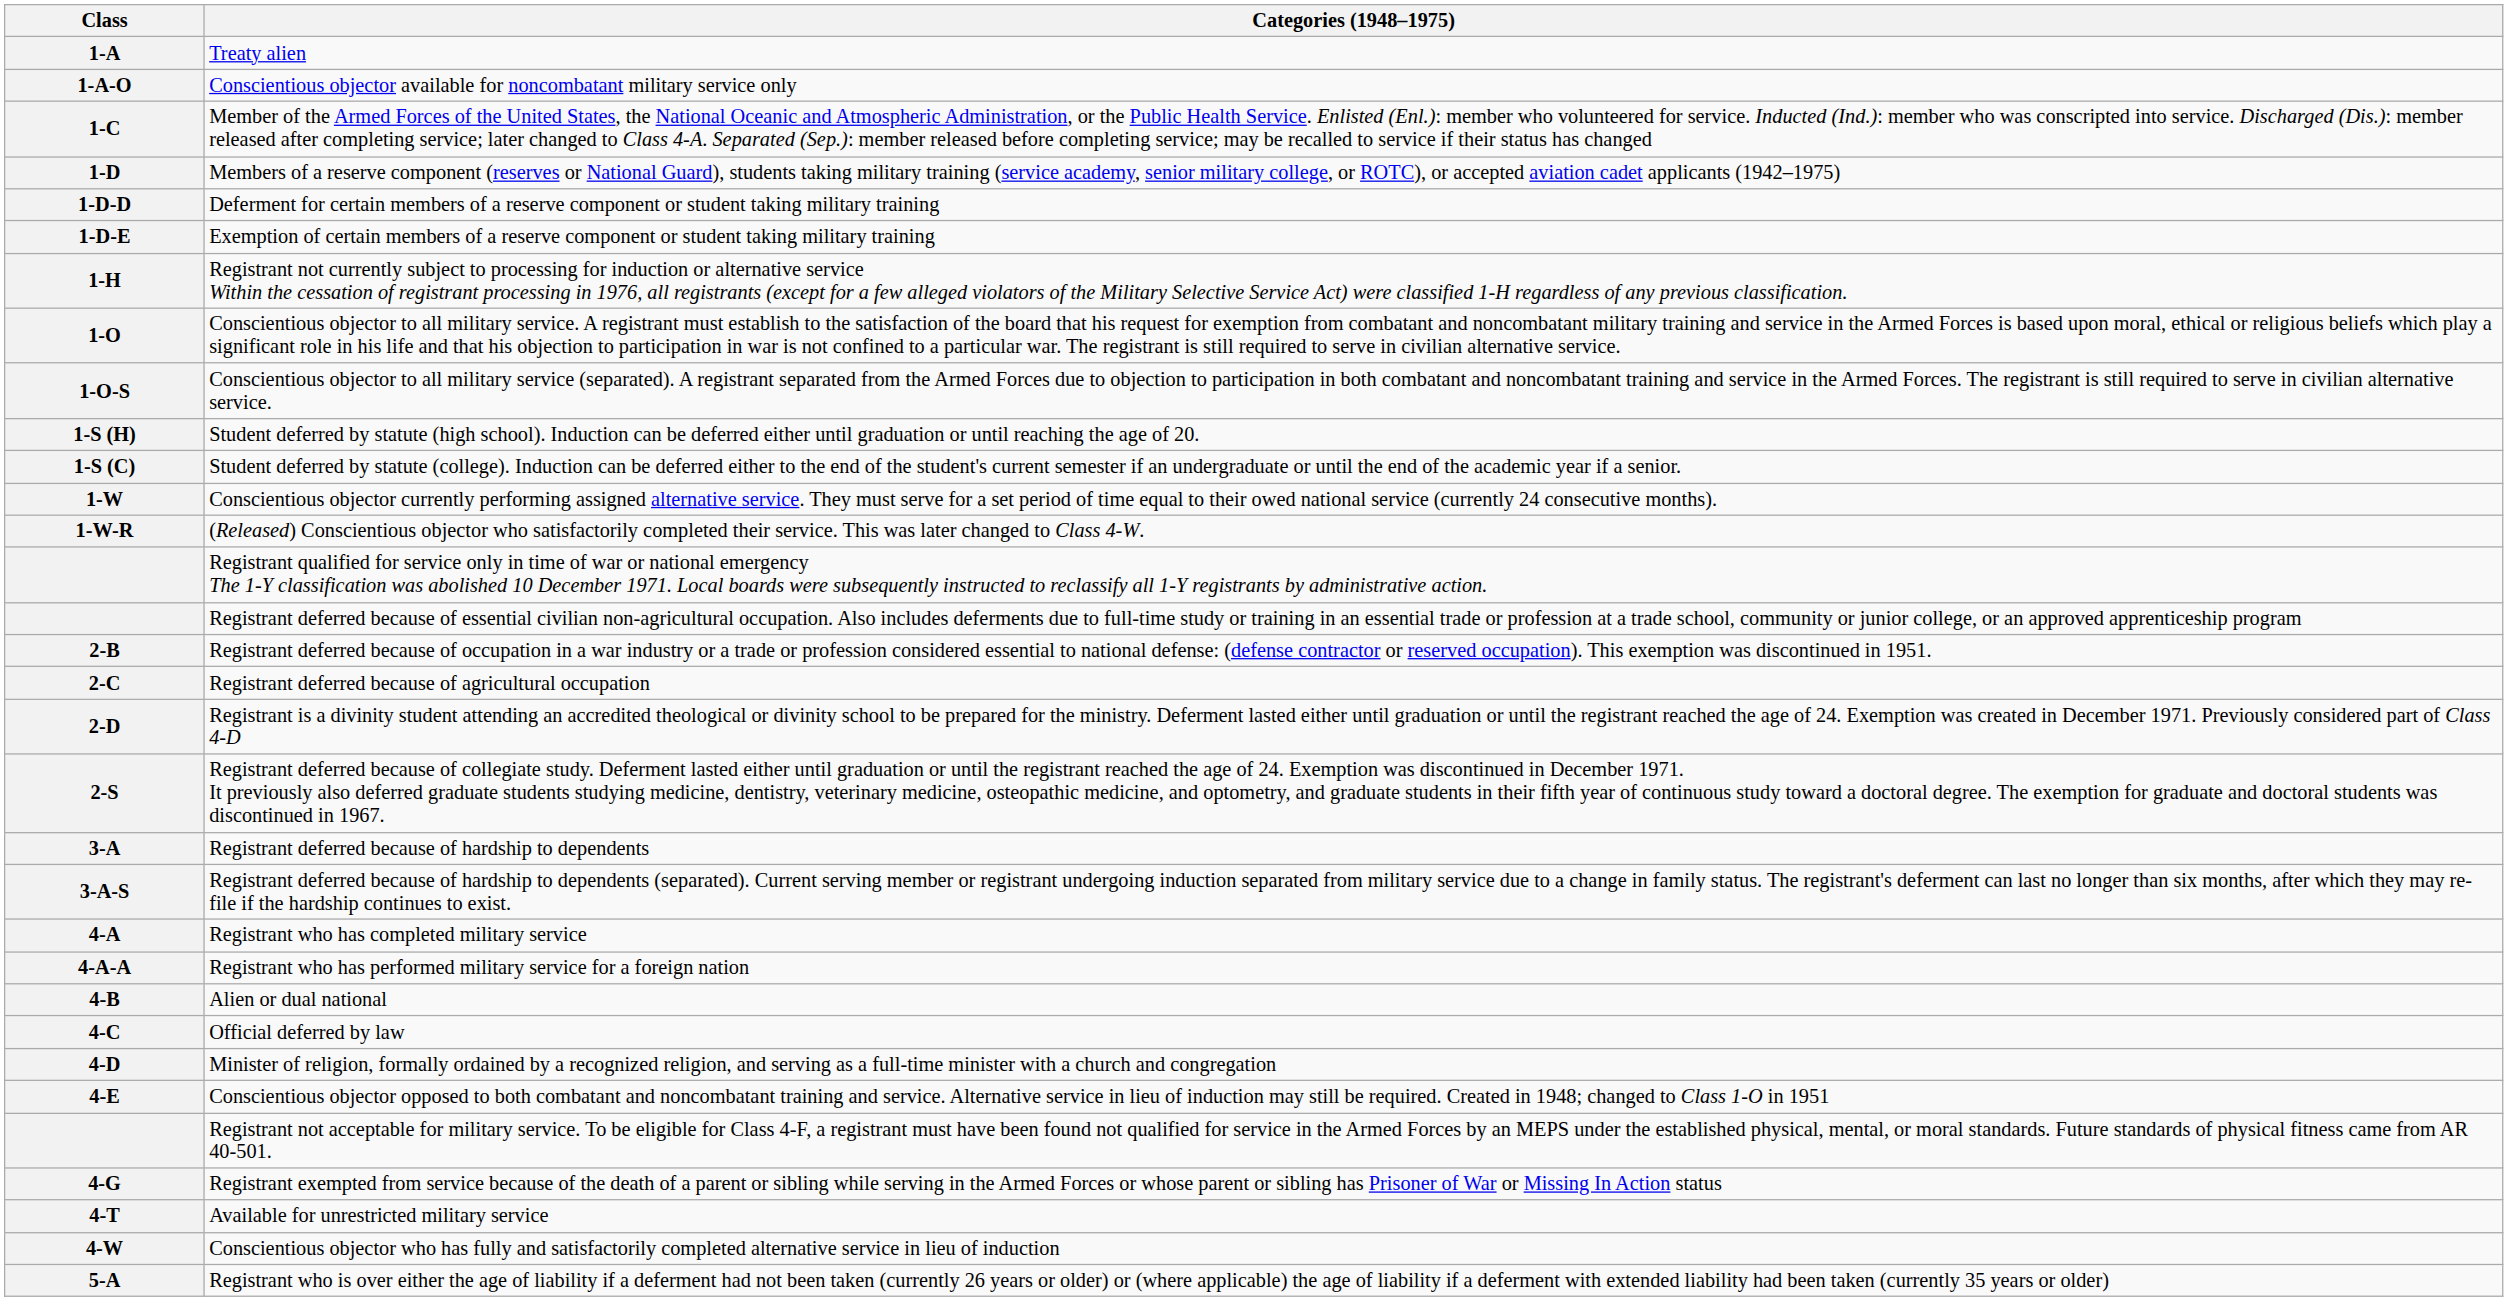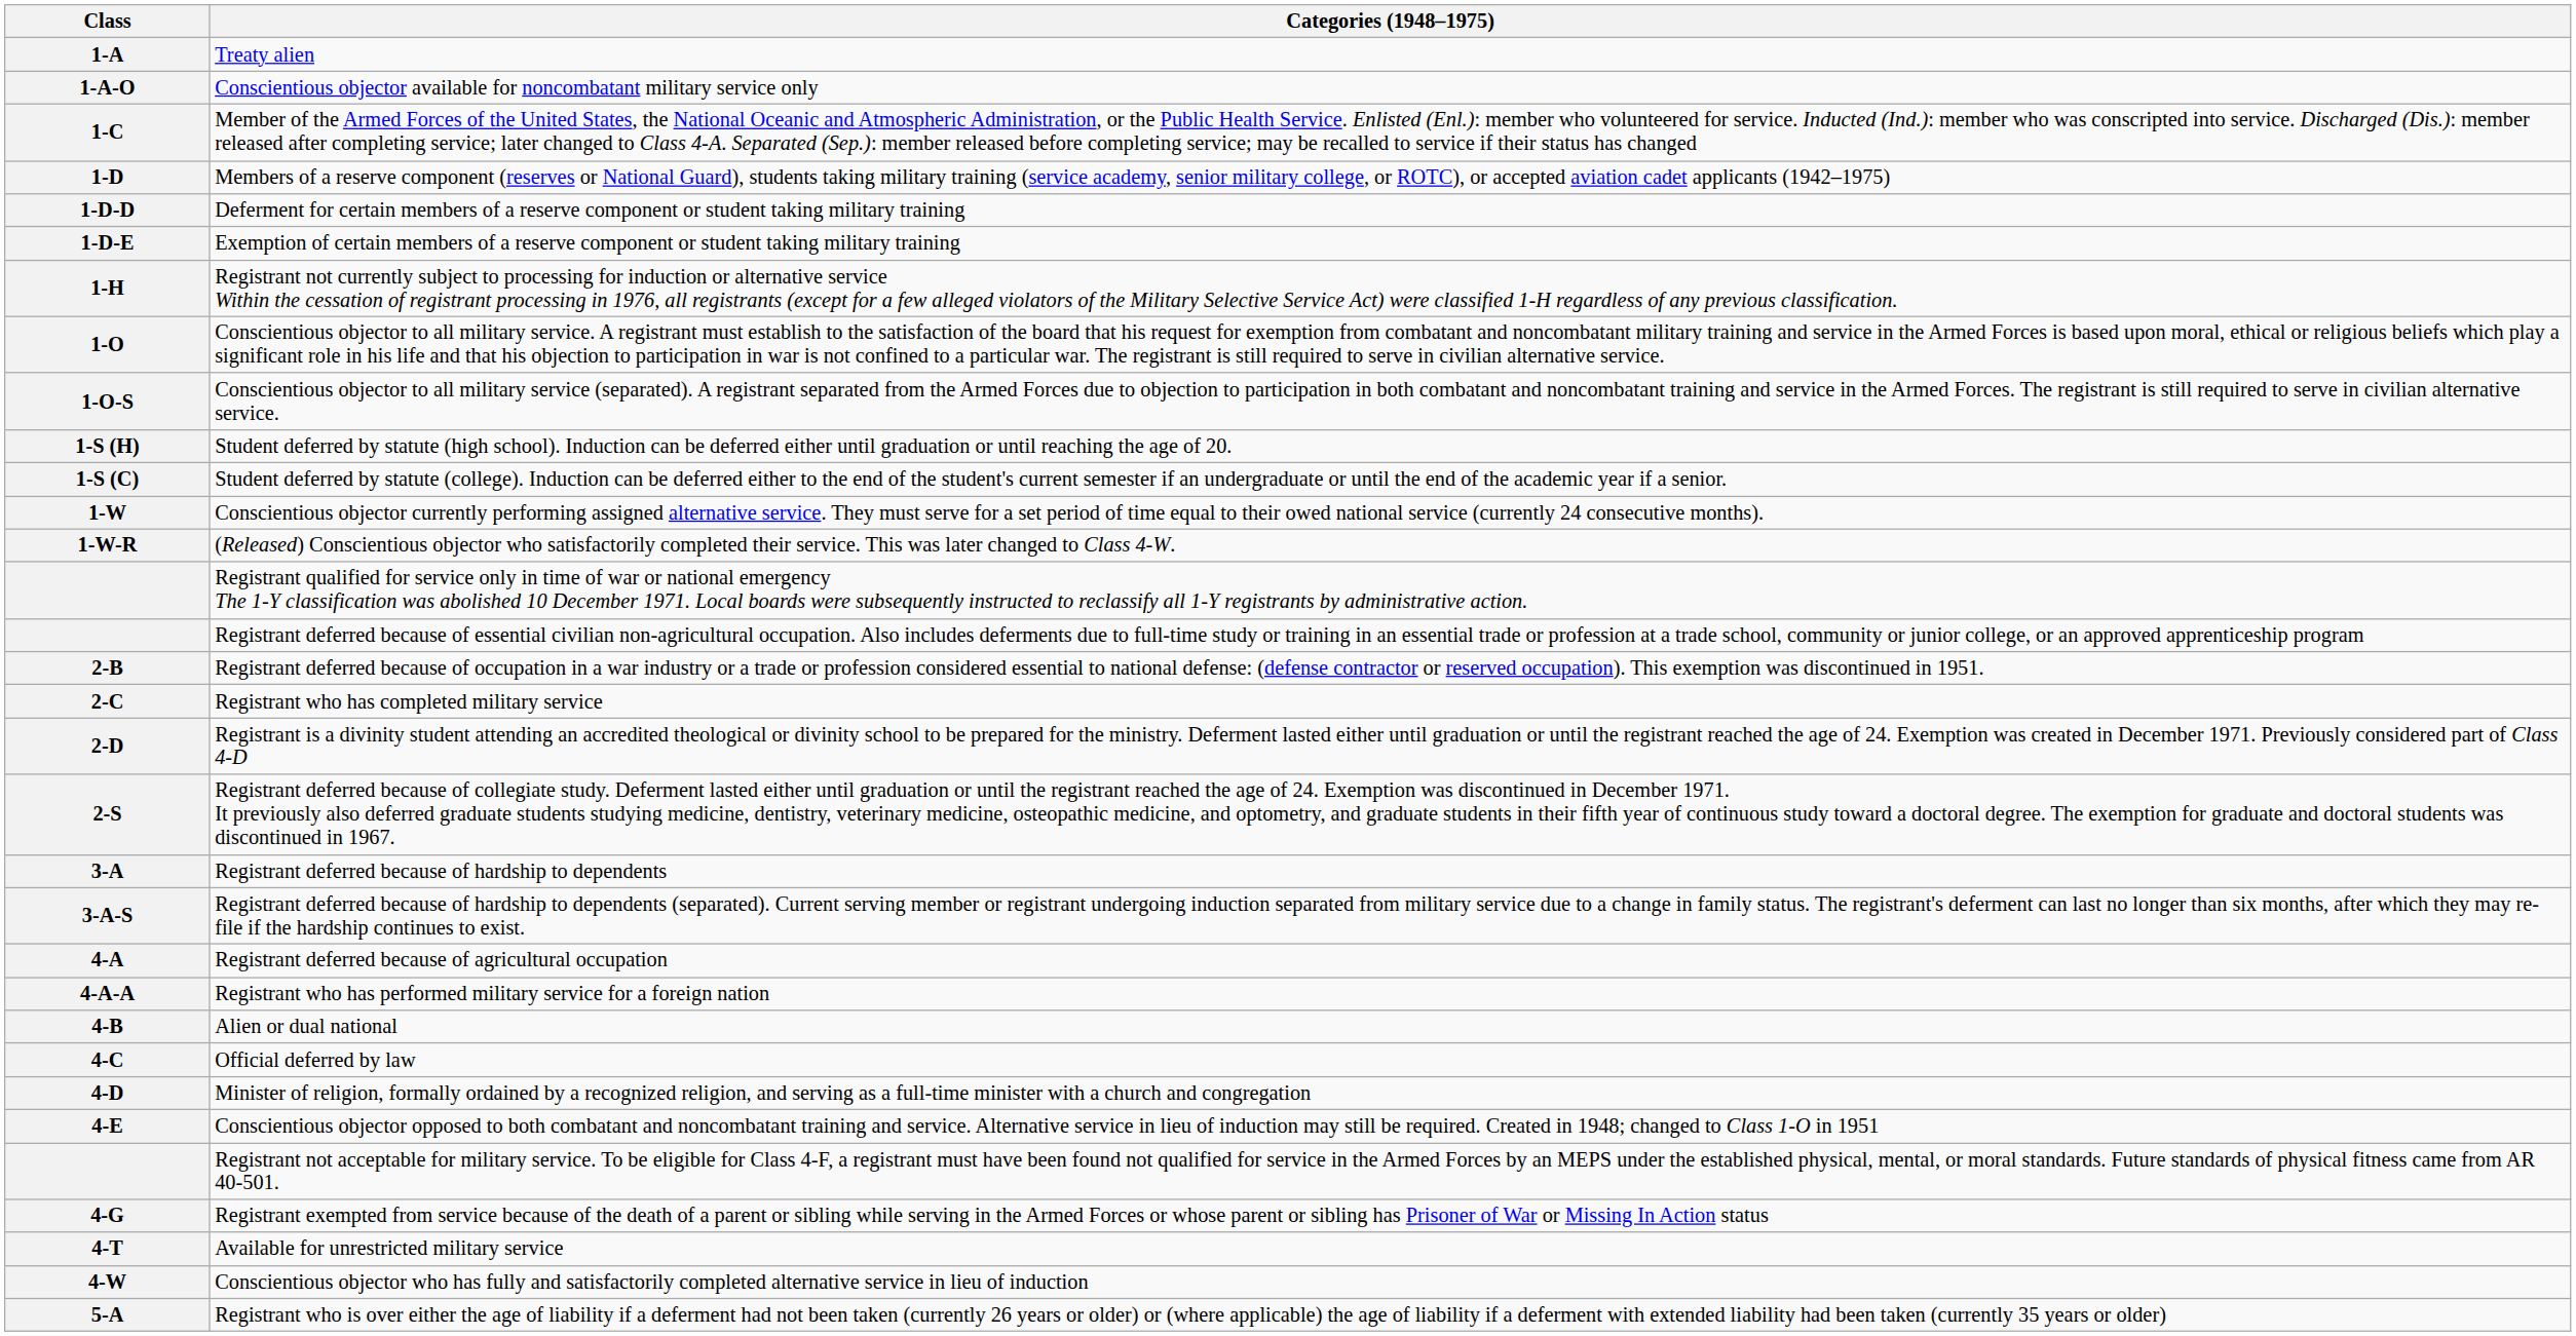row 18 | Categories (1948–1975): Registrant deferred because of agricultural occupation -> Registrant who has completed military service
row 23 | Categories (1948–1975): Registrant who has completed military service -> Registrant deferred because of agricultural occupation
